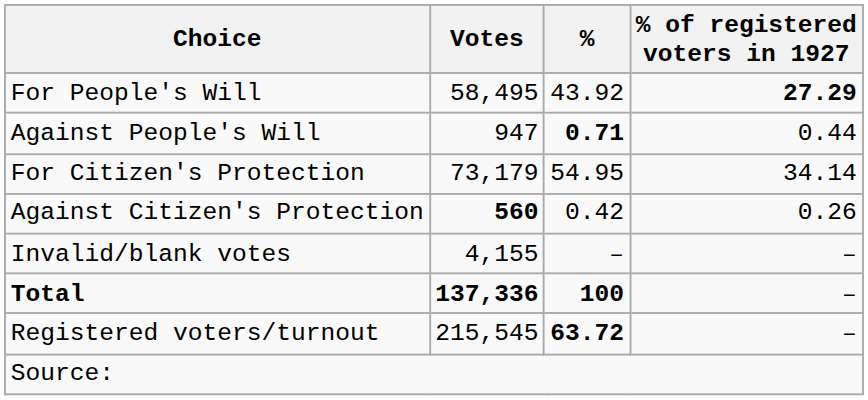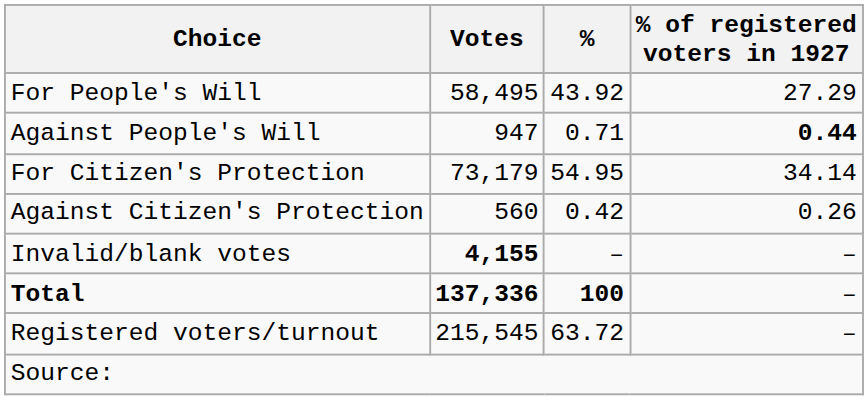For People's Will | % of registered voters in 1927: bold -> normal
Against People's Will | %: bold -> normal
Against People's Will | % of registered voters in 1927: normal -> bold
Against Citizen's Protection | Votes: bold -> normal
Invalid/blank votes | Votes: normal -> bold
Registered voters/turnout | %: bold -> normal
